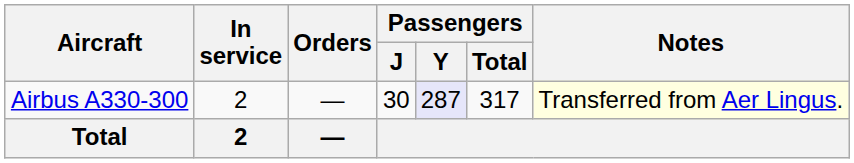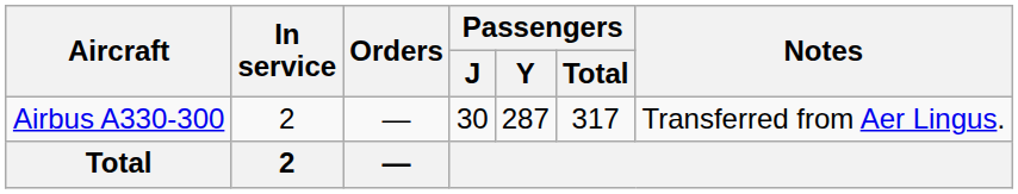Airbus A330-300 | Passengers / Y: lavender background -> no background
Airbus A330-300 | Notes: lightyellow background -> no background
